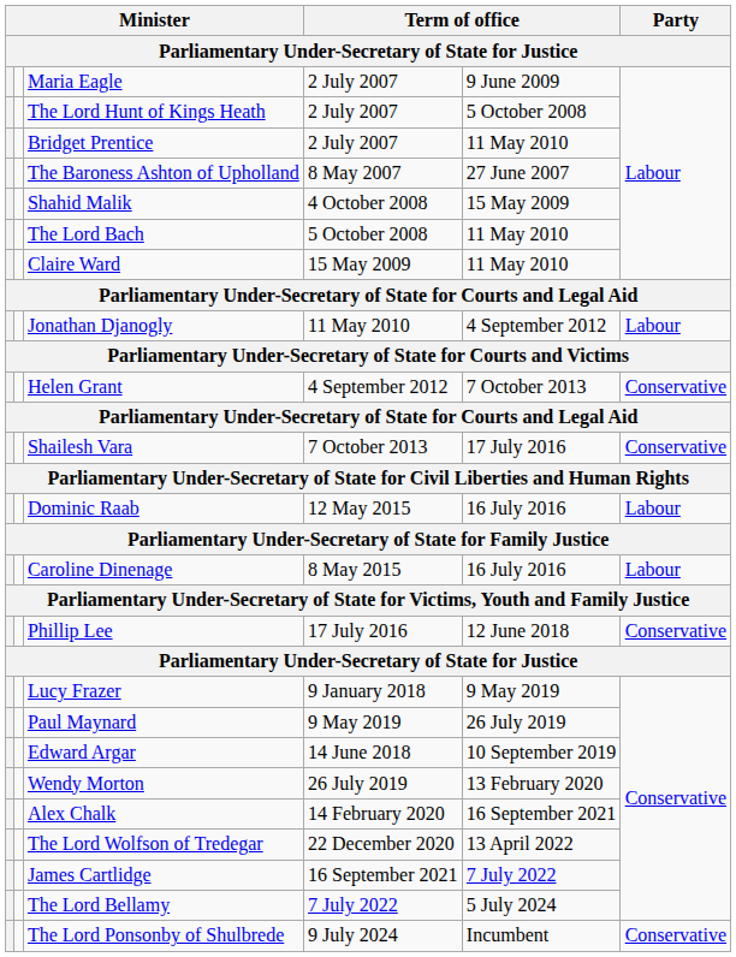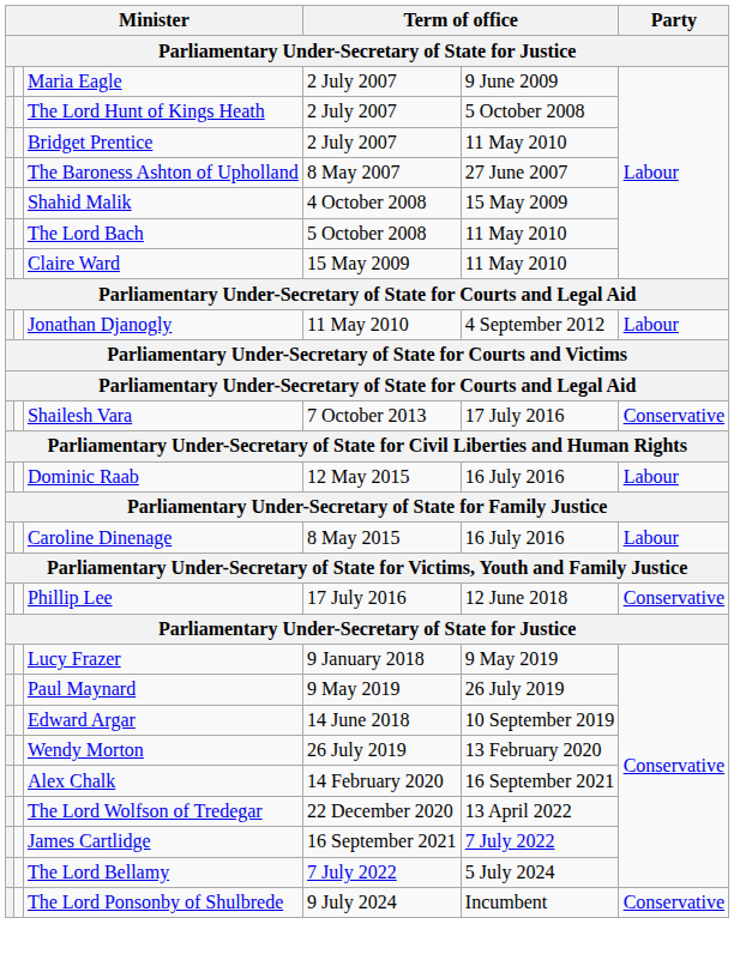- row: Helen Grant | 4 September 2012 | 7 October 2013 | Conservative
